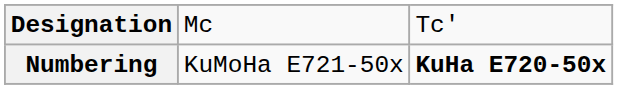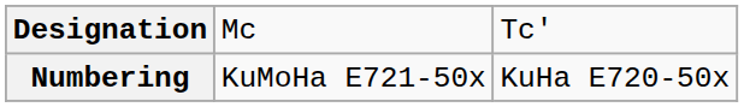Numbering | column 3: bold -> normal
